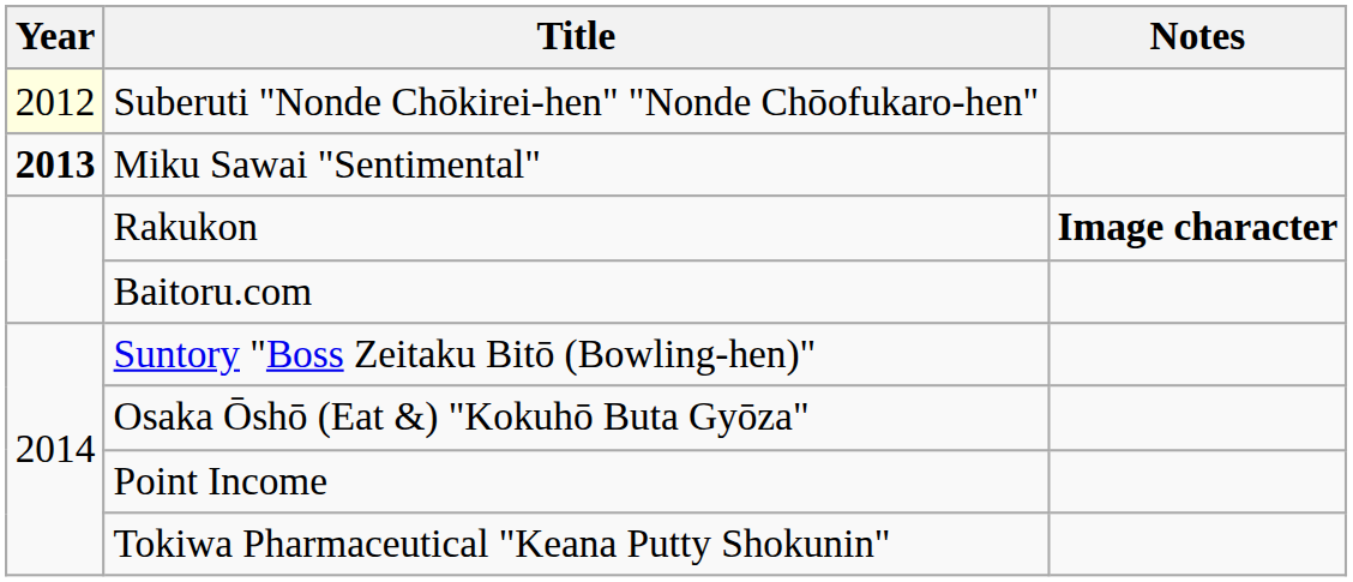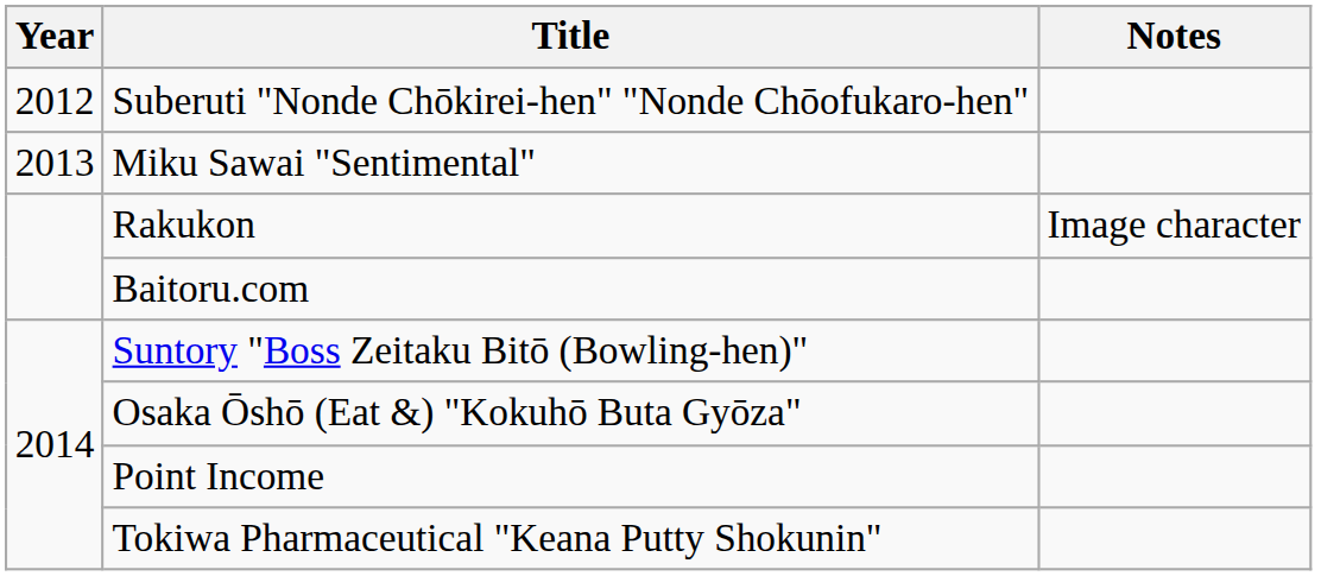Suberuti "Nonde Chōkirei-hen" "Nonde Chōofukaro-hen" | Year: lightyellow background -> no background
Miku Sawai "Sentimental" | Year: bold -> normal
Rakukon | Notes: bold -> normal
